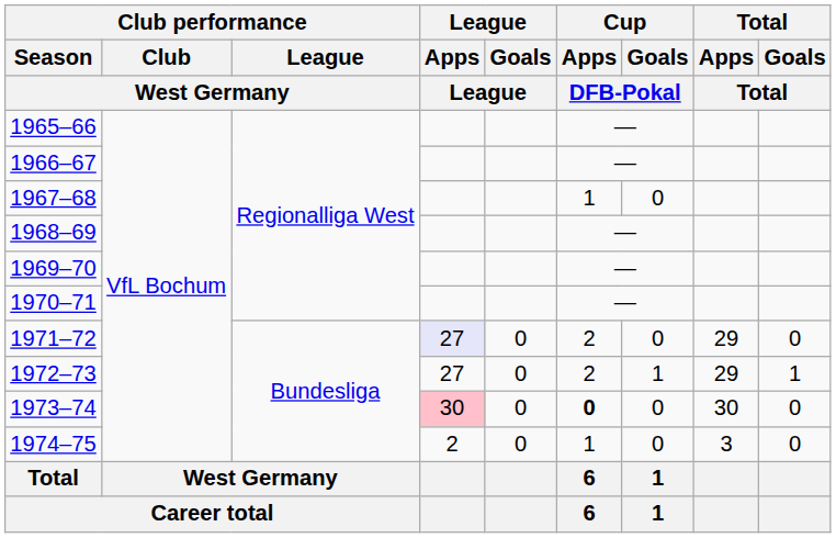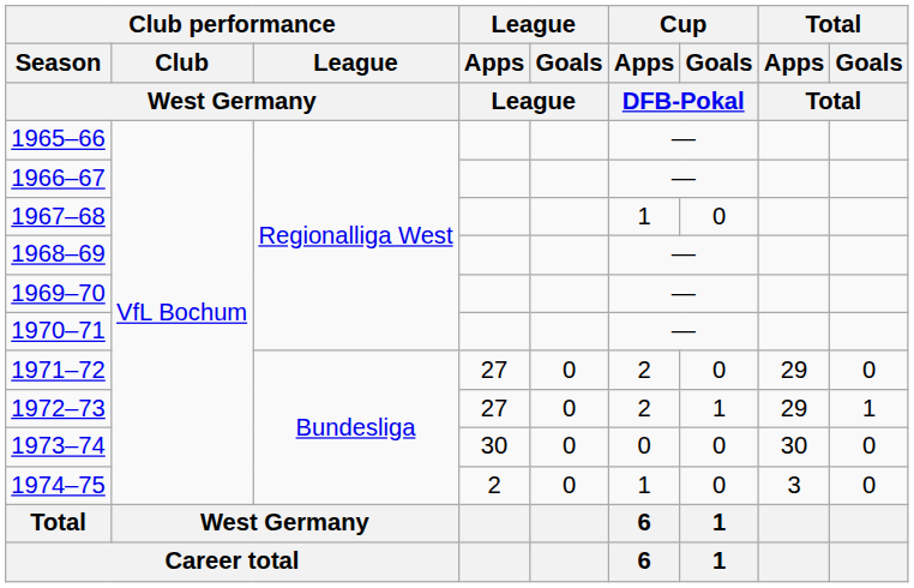1971–72 | League / Apps / League: lavender background -> no background
1973–74 | League / Apps / League: pink background -> no background
1973–74 | Cup / Apps / DFB-Pokal: bold -> normal
